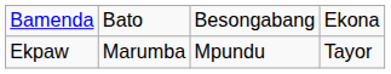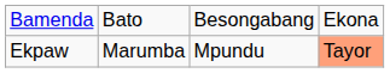Ekpaw | column 4: no background -> lightsalmon background
